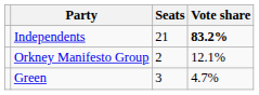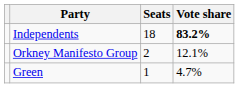Independents | Seats: 21 -> 18
Green | Seats: 3 -> 1
